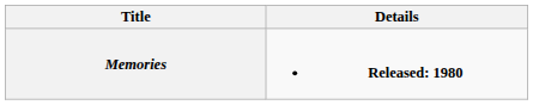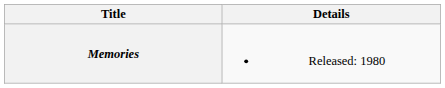Memories | Details: bold -> normal
